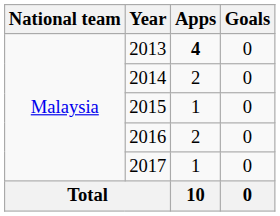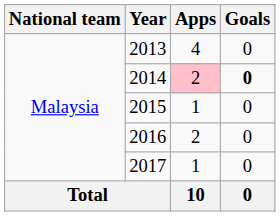2013 | Apps: bold -> normal
2014 | Apps: no background -> pink background
2014 | Goals: normal -> bold
